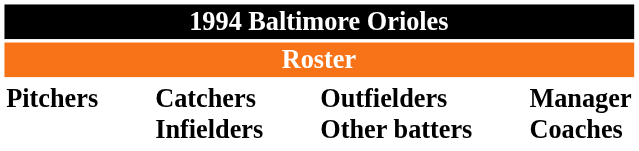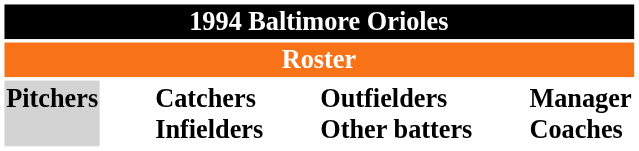Pitchers | column 1: no background -> lightgrey background
